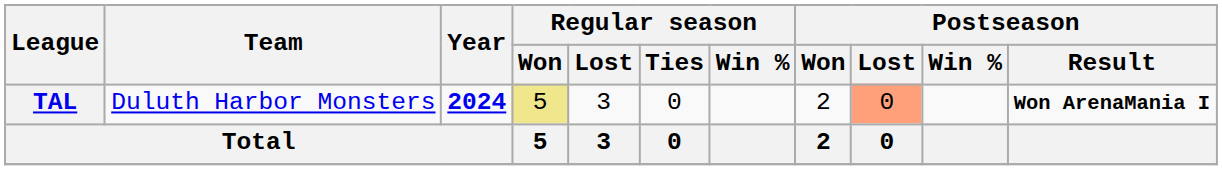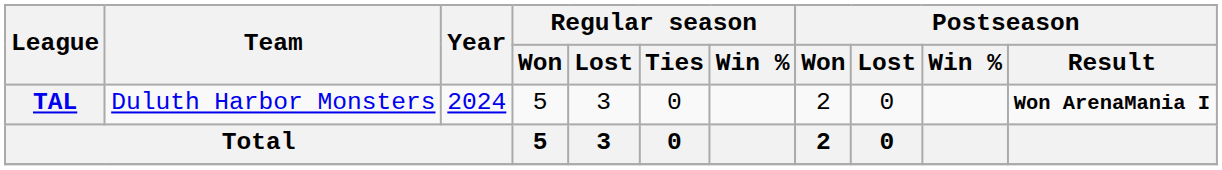TAL | Year: bold -> normal
TAL | Regular season / Won: khaki background -> no background
TAL | Postseason / Lost: lightsalmon background -> no background
